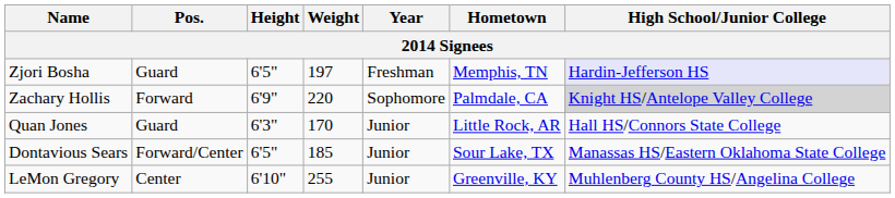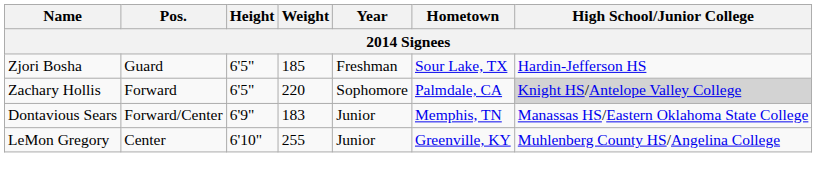Zjori Bosha | Weight: 197 -> 185
Zjori Bosha | Hometown: Memphis, TN -> Sour Lake, TX
Zjori Bosha | High School/Junior College: lavender background -> no background
Zachary Hollis | Height: 6'9" -> 6'5"
- row: Quan Jones | Guard | 6'3" | 170 | Junior | Little Rock, AR | Hall HS/Connors State College
Dontavious Sears | Height: 6'5" -> 6'9"
Dontavious Sears | Weight: 185 -> 183
Dontavious Sears | Hometown: Sour Lake, TX -> Memphis, TN
